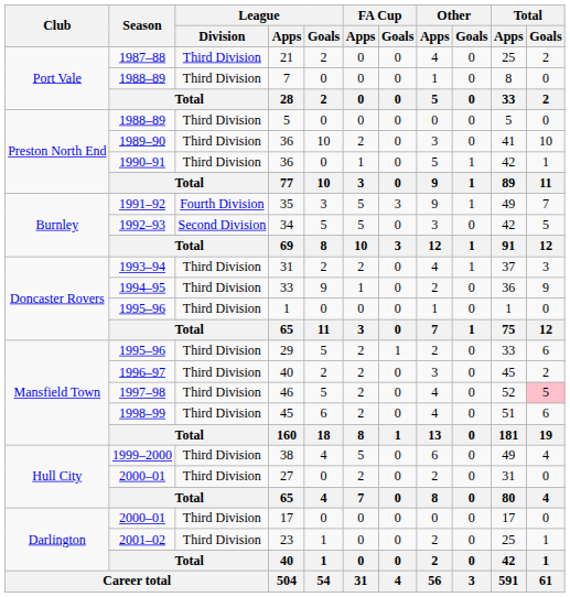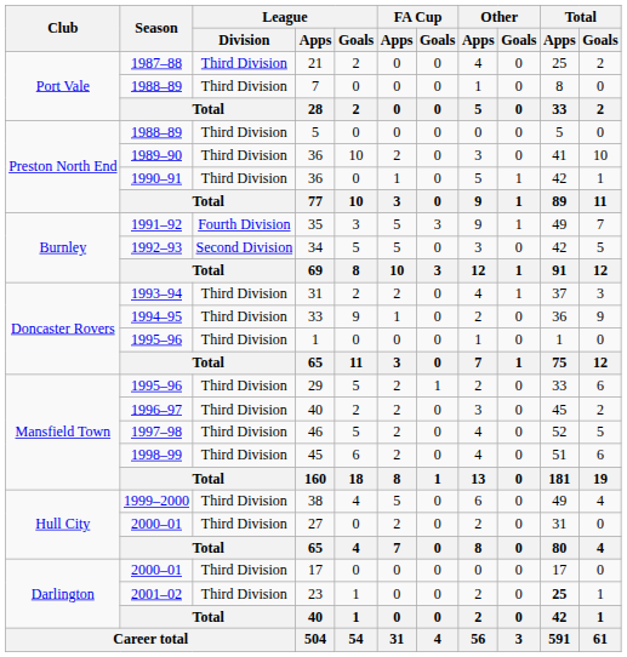46 | Total / Goals: pink background -> no background
23 | Total / Apps: normal -> bold
